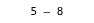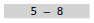row 1 | column 1: no background -> lightgrey background
